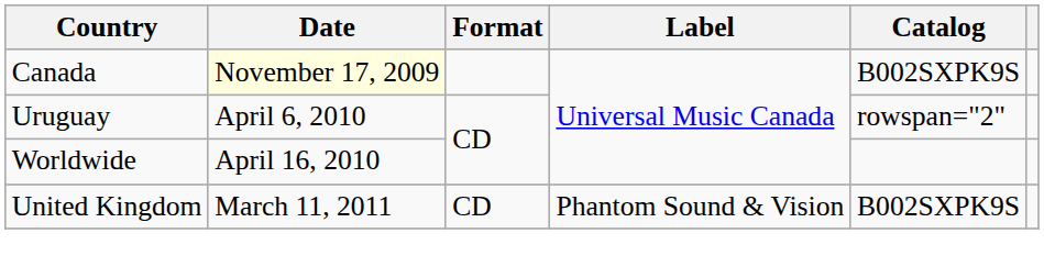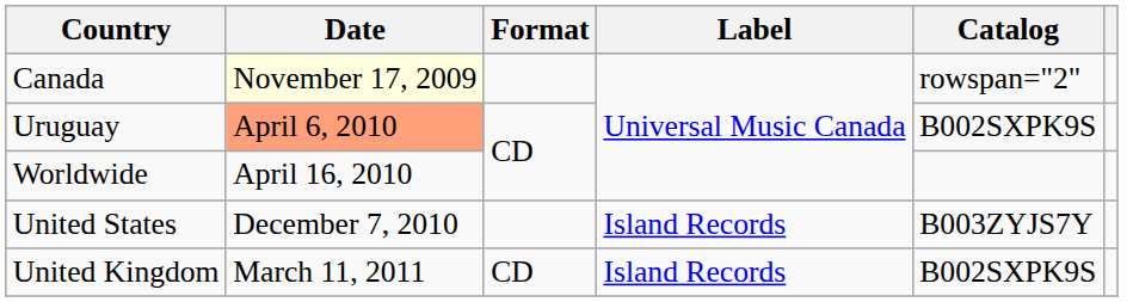Canada | Catalog: B002SXPK9S -> rowspan="2"
Uruguay | Date: no background -> lightsalmon background
Uruguay | Catalog: rowspan="2" -> B002SXPK9S
+ row: United States | December 7, 2010 | Island Records | B003ZYJS7Y
United Kingdom | Label: Phantom Sound & Vision -> Island Records
